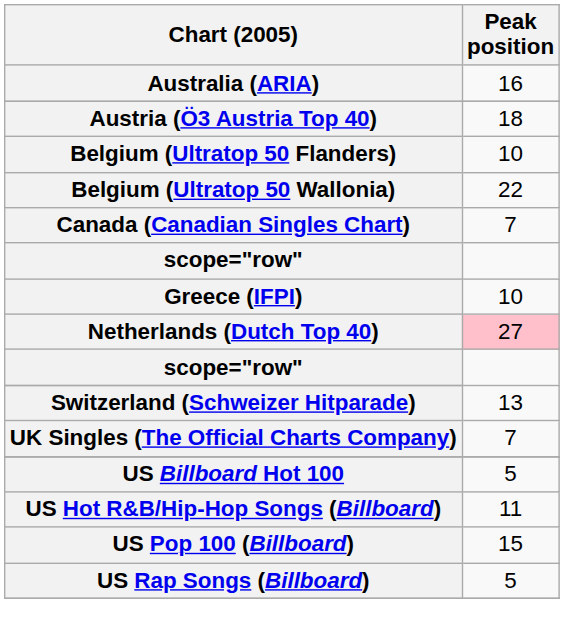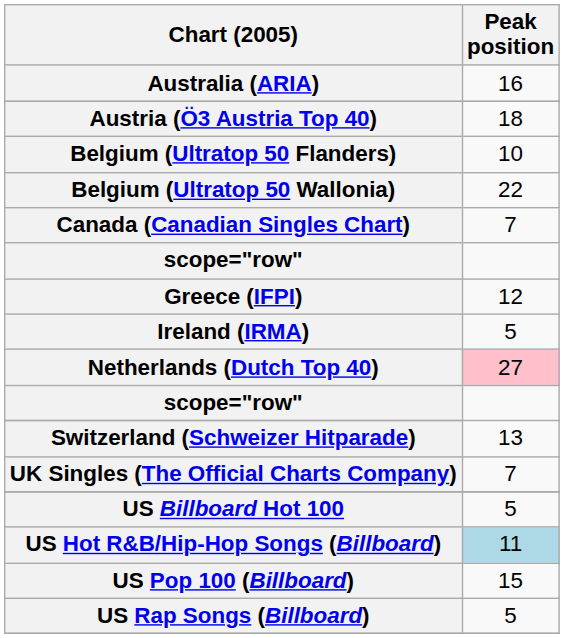Greece (IFPI) | Peak position: 10 -> 12
+ row: Ireland (IRMA) | 5
US Hot R&B/Hip-Hop Songs (Billboard) | Peak position: no background -> lightblue background
